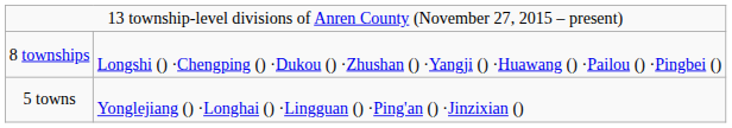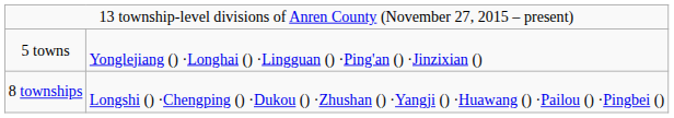rows swapped: 5 towns <-> 8 townships
